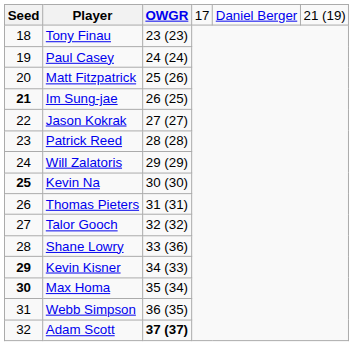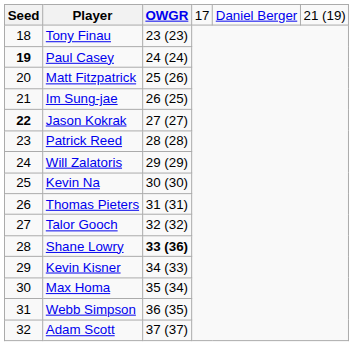Paul Casey | column 1: normal -> bold
Im Sung-jae | column 1: bold -> normal
Jason Kokrak | column 1: normal -> bold
Kevin Na | column 1: bold -> normal
Shane Lowry | column 3: normal -> bold
Kevin Kisner | column 1: bold -> normal
Max Homa | column 1: bold -> normal
Adam Scott | column 3: bold -> normal
